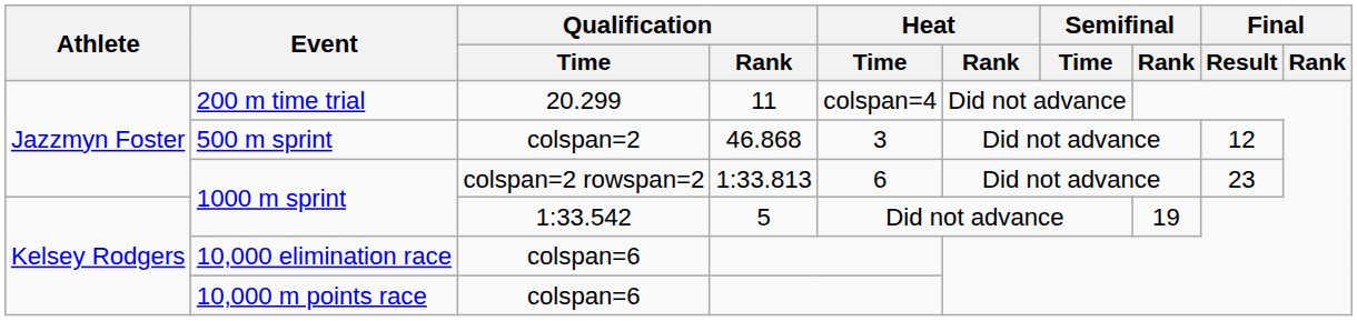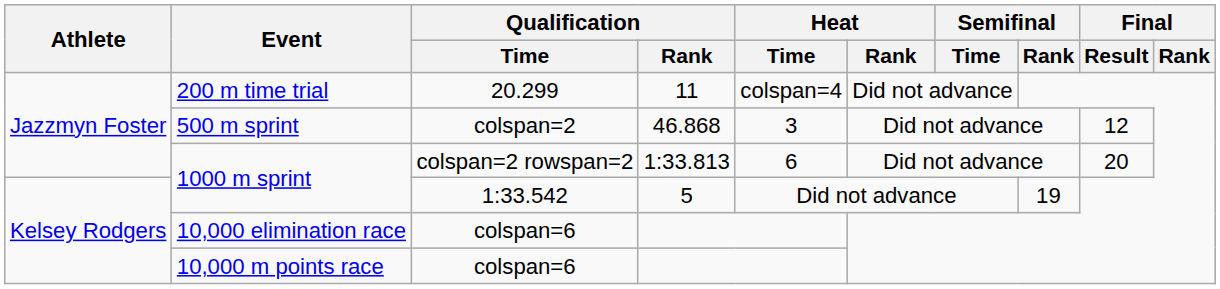1000 m sprint / colspan=2 rowspan=2 | Final / Result: 23 -> 20
